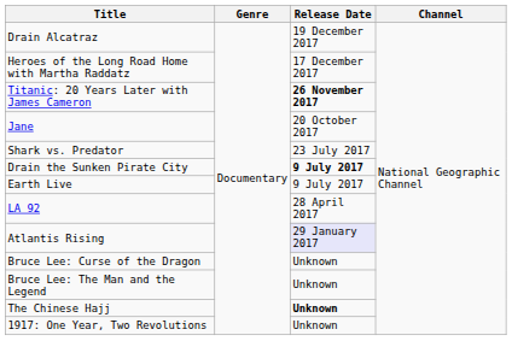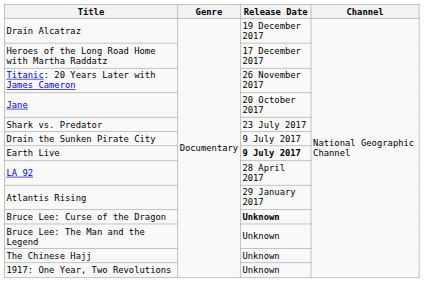Titanic: 20 Years Later with James Cameron | Release Date: bold -> normal
Drain the Sunken Pirate City | Release Date: bold -> normal
Earth Live | Release Date: normal -> bold
Atlantis Rising | Release Date: lavender background -> no background
Bruce Lee: Curse of the Dragon | Release Date: normal -> bold
The Chinese Hajj | Release Date: bold -> normal
